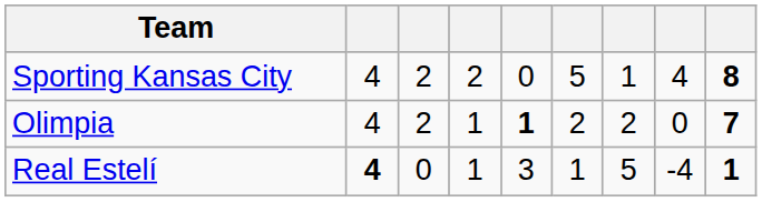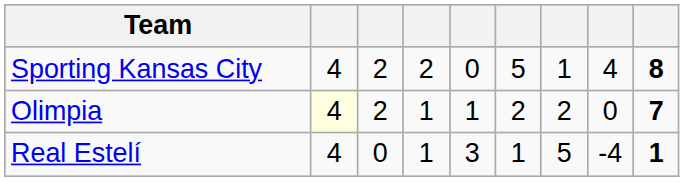Olimpia | column 2: no background -> lightyellow background
Olimpia | column 5: bold -> normal
Real Estelí | column 2: bold -> normal
